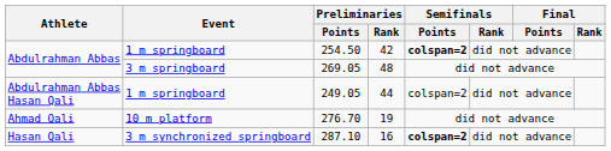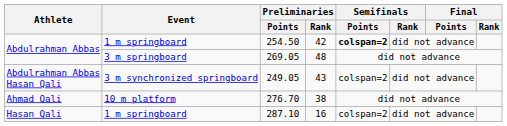249.05 | Event: 1 m springboard -> 3 m synchronized springboard
249.05 | Preliminaries / Rank: 44 -> 43
276.70 | Preliminaries / Rank: 19 -> 38
287.10 | Event: 3 m synchronized springboard -> 1 m springboard
287.10 | Semifinals / Points: bold -> normal
